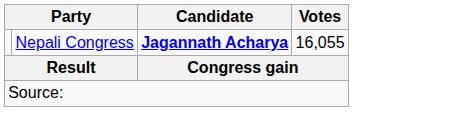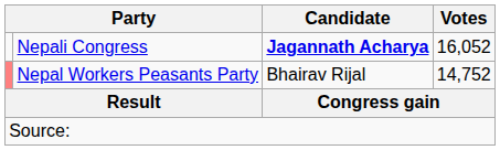Nepali Congress | Votes: 16,055 -> 16,052
+ row: Nepal Workers Peasants Party | Bhairav Rijal | 14,752
